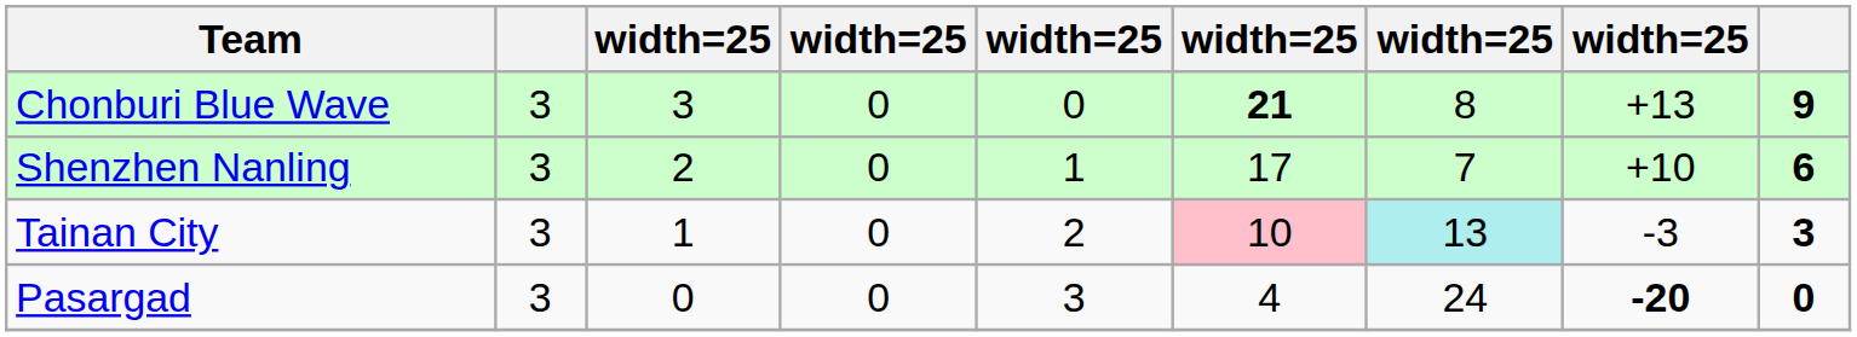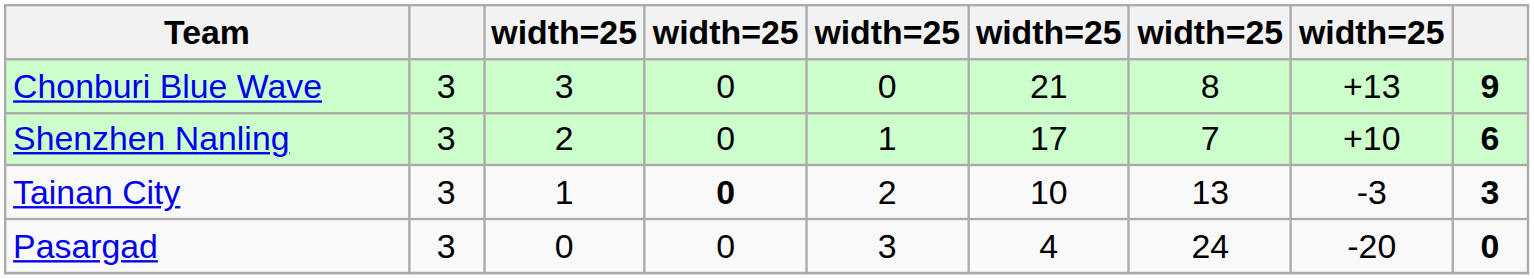Chonburi Blue Wave | column 6: bold -> normal
Tainan City | column 4: normal -> bold
Tainan City | column 6: pink background -> no background
Tainan City | column 7: paleturquoise background -> no background
Pasargad | column 8: bold -> normal
